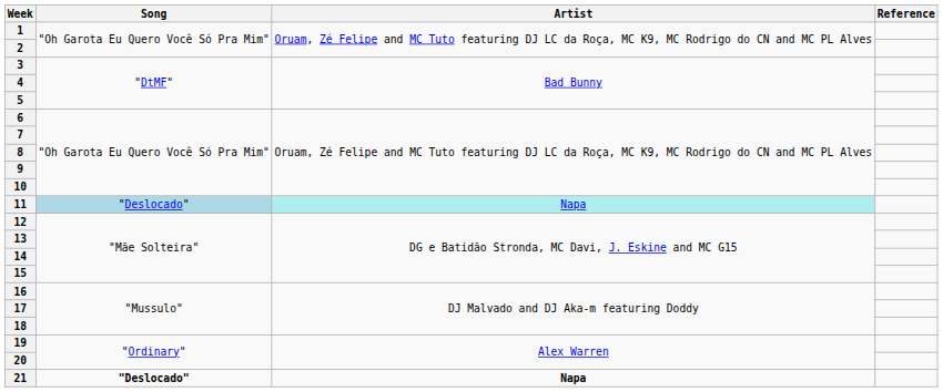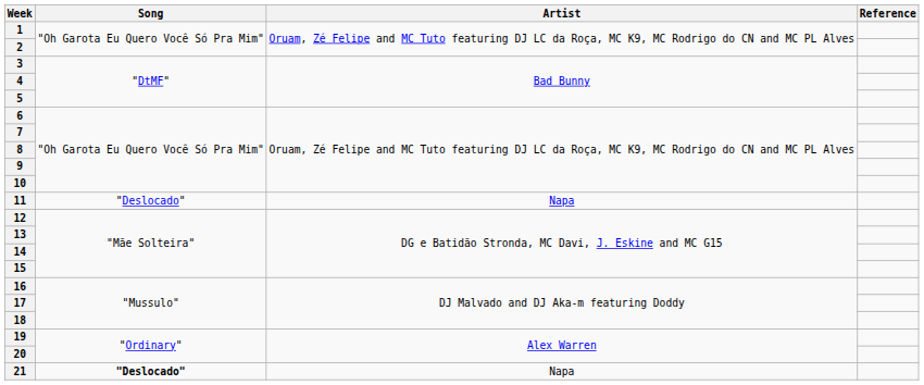11 | Song: lightblue background -> no background
11 | Artist: paleturquoise background -> no background
21 | Artist: bold -> normal
